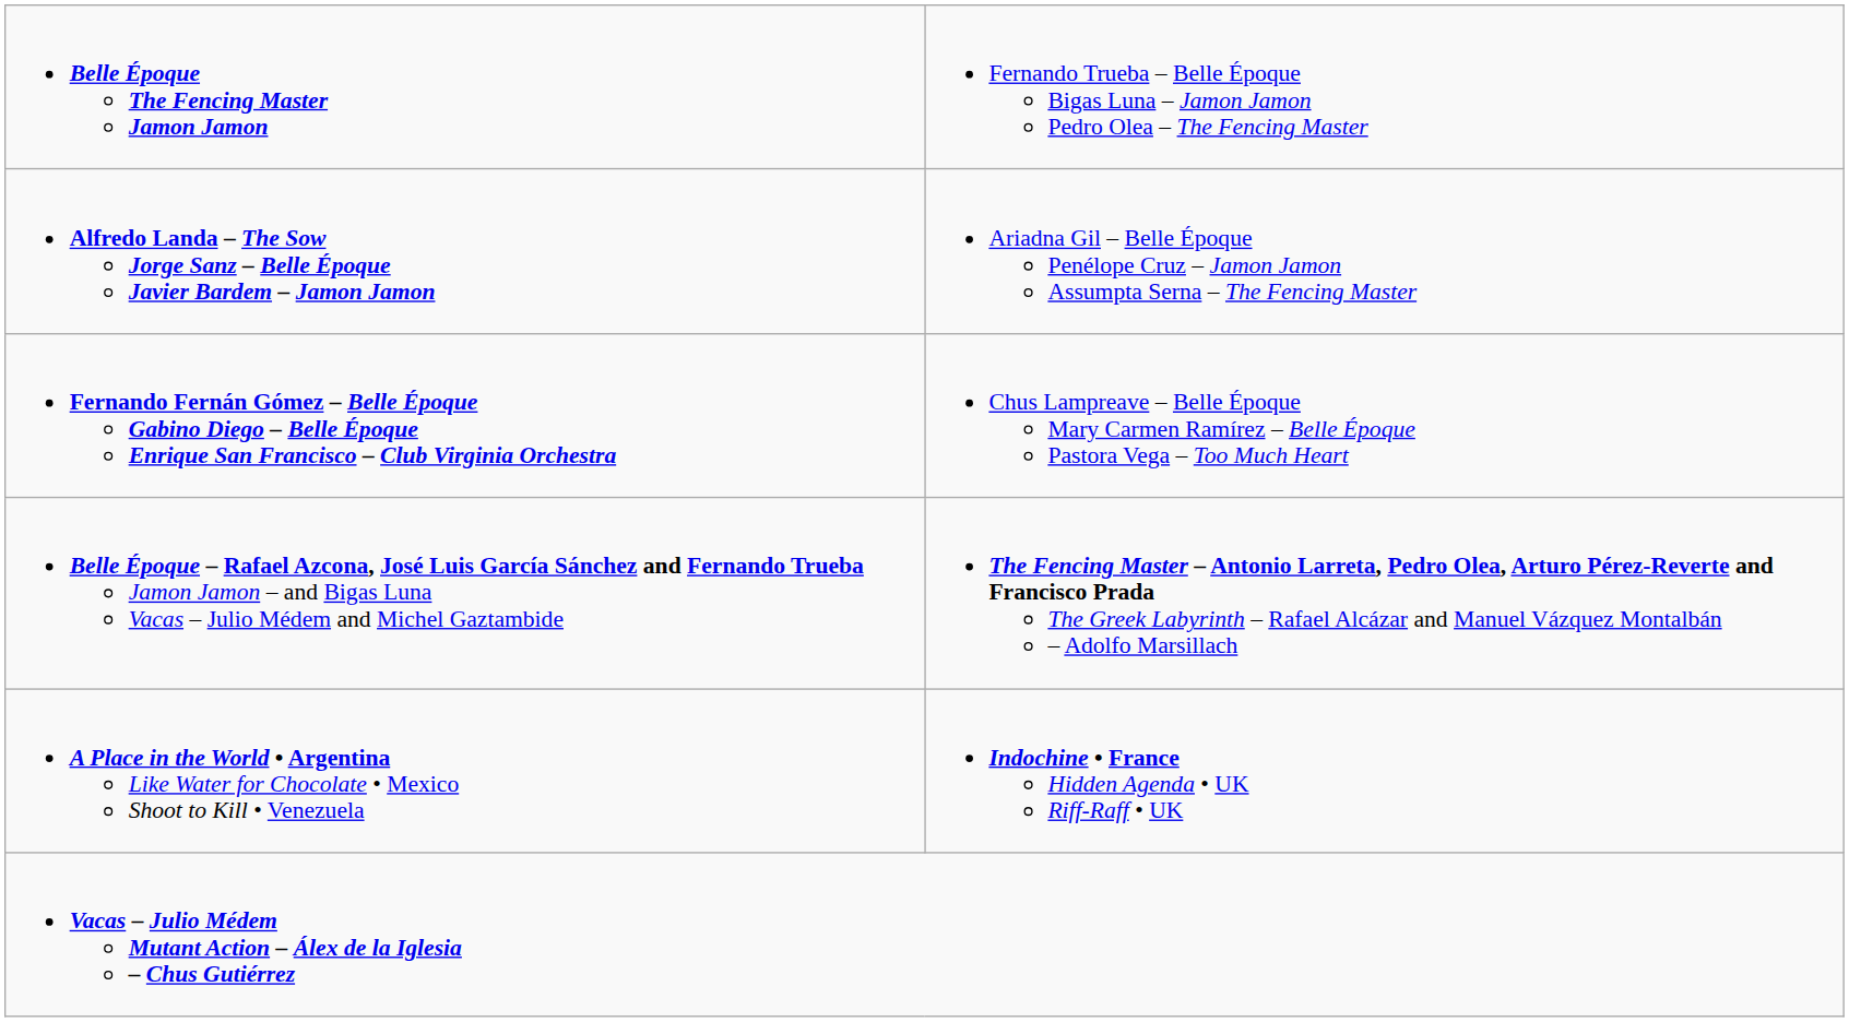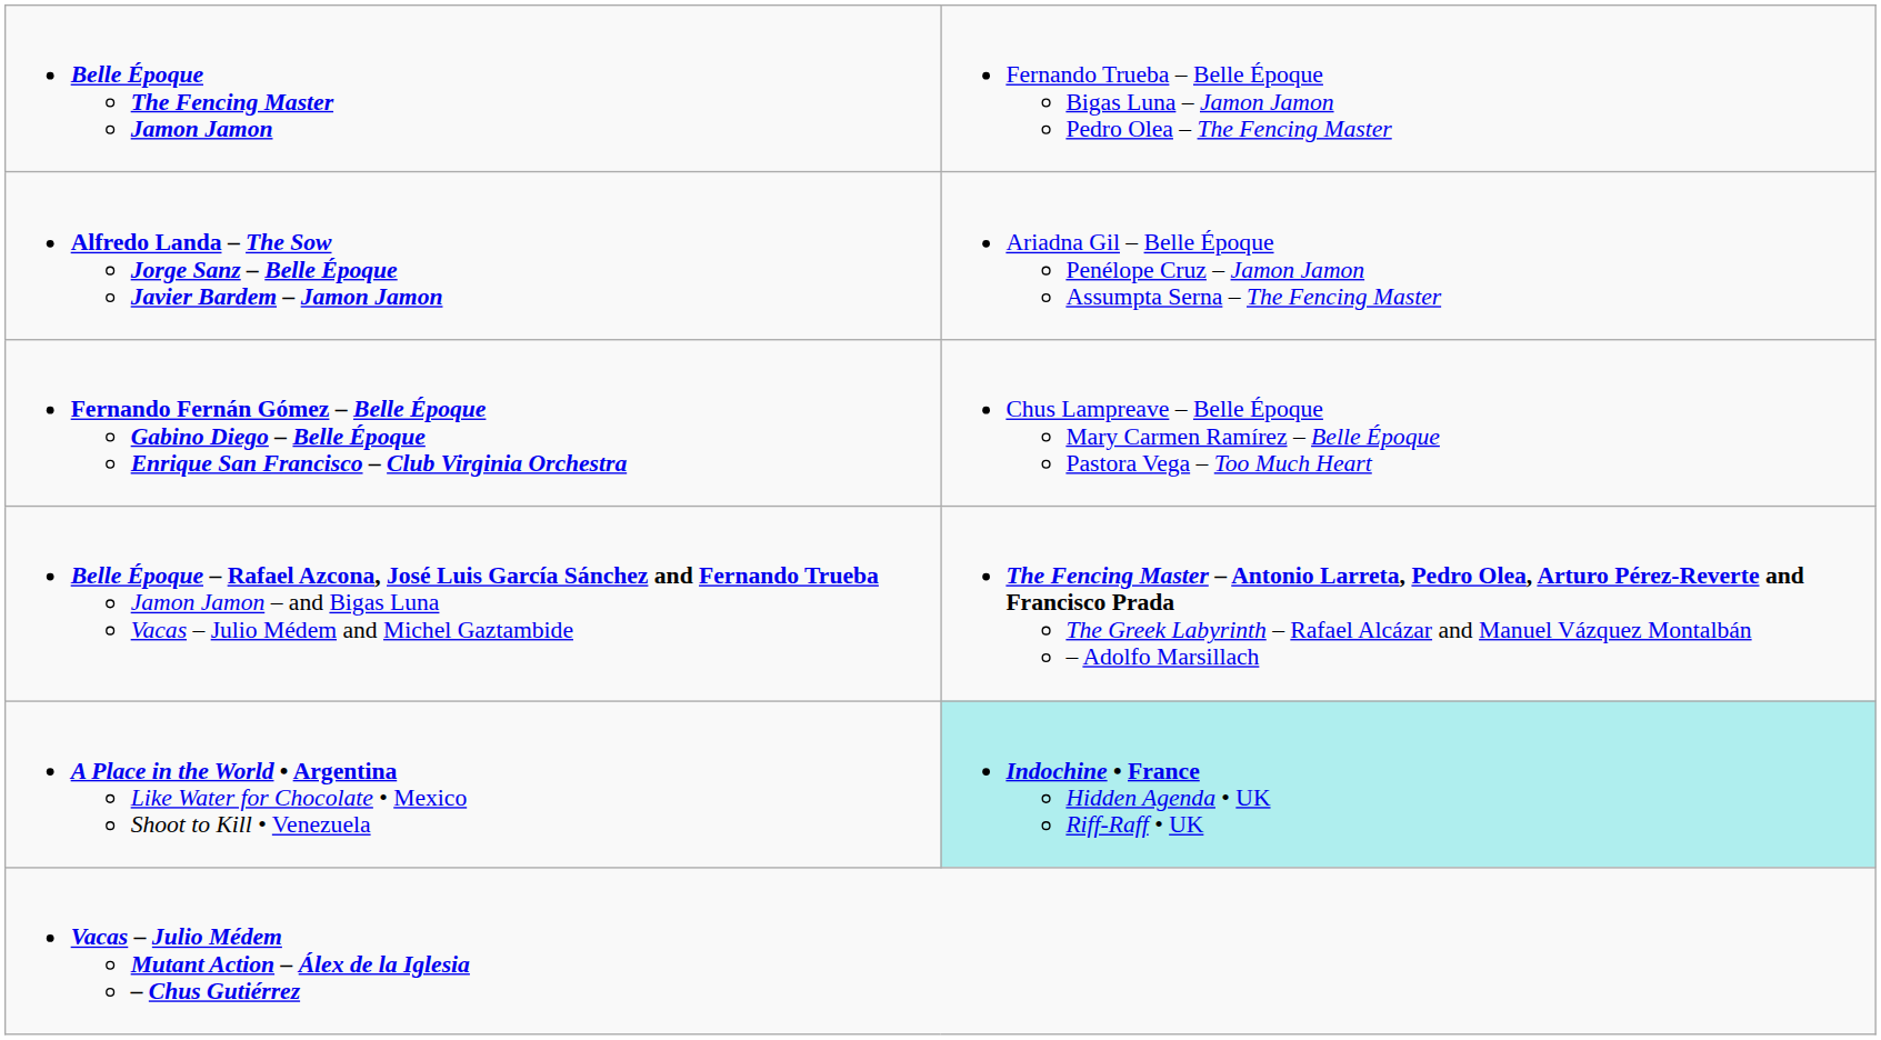row 5 | column 2: no background -> paleturquoise background
